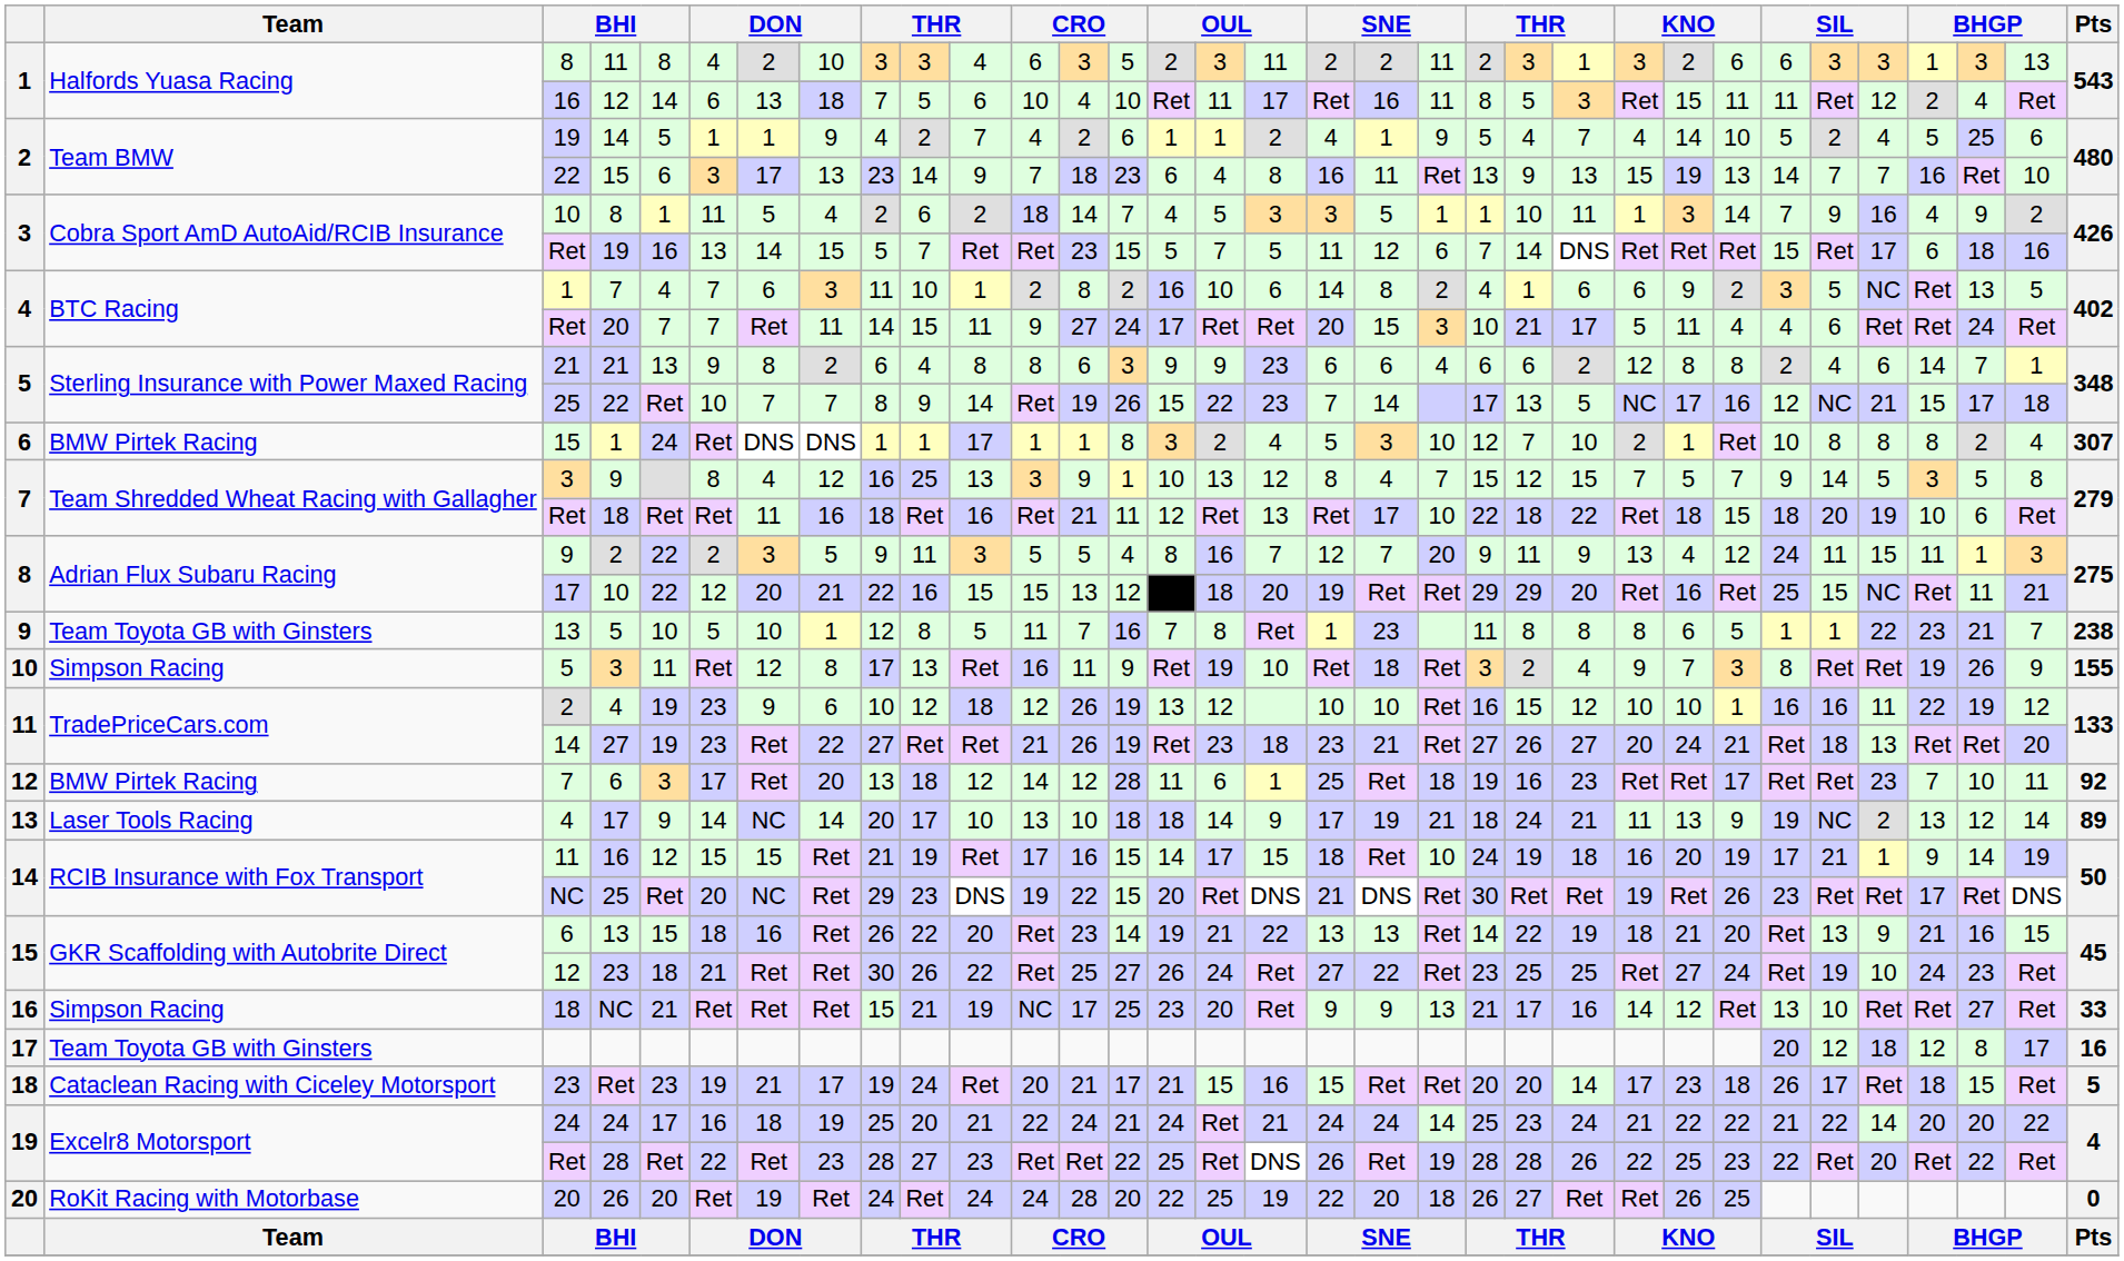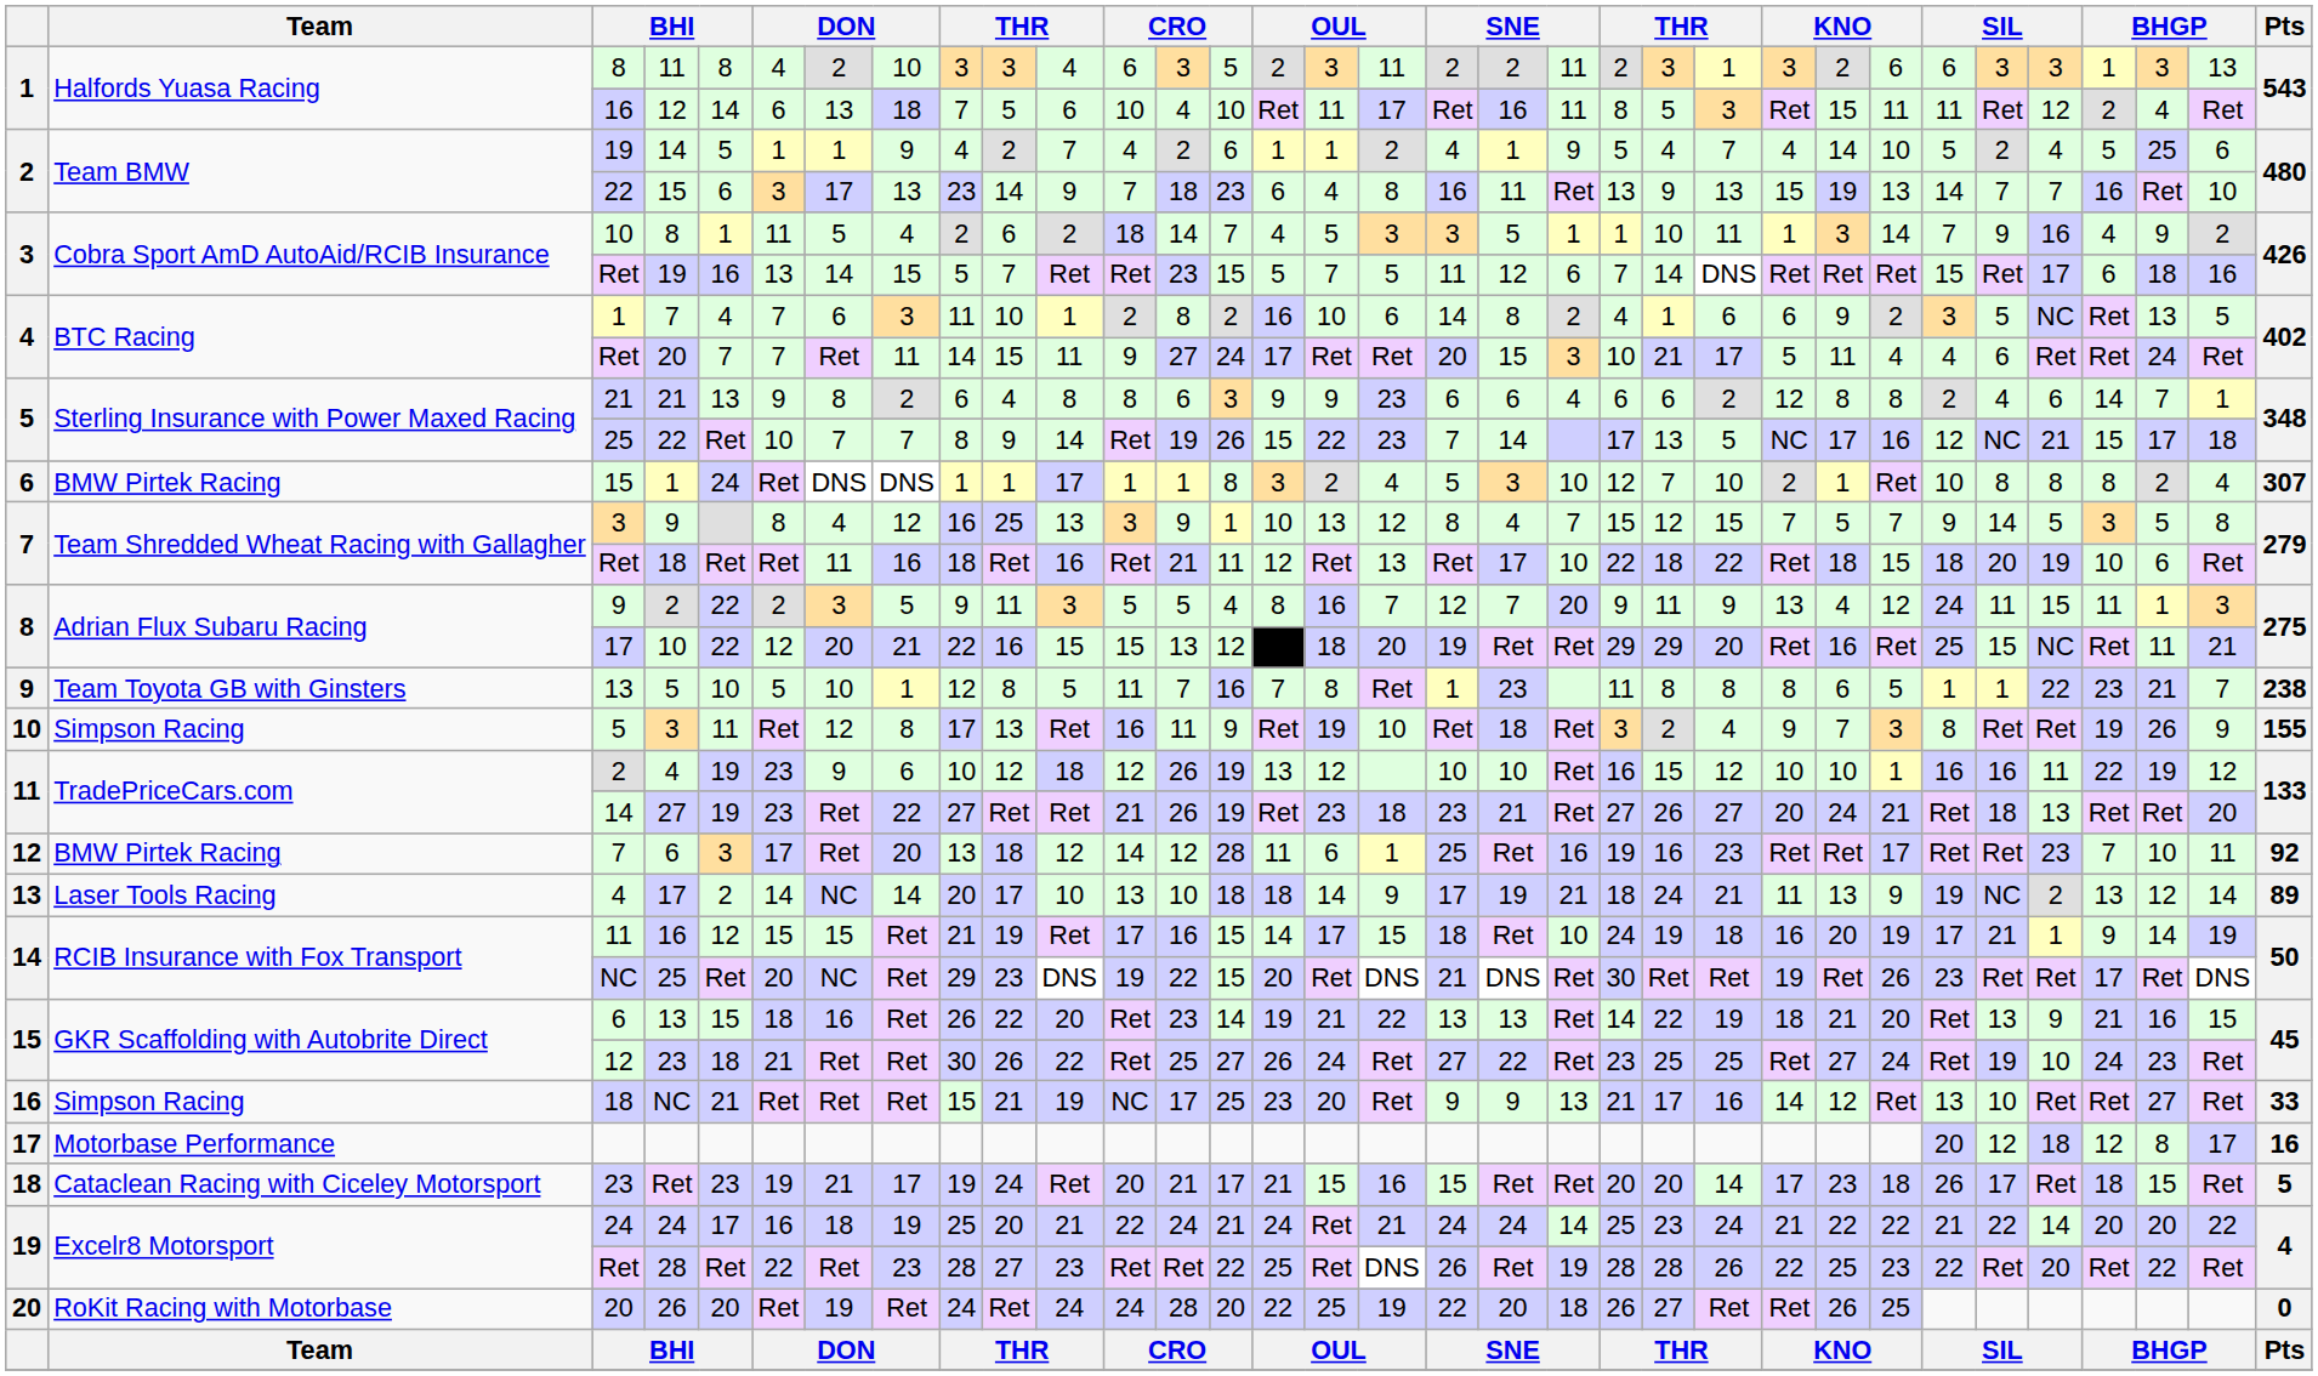row 21 | column 20: 18 -> 16
row 22 | column 5: 9 -> 2
row 28 | Team: Team Toyota GB with Ginsters -> Motorbase Performance
